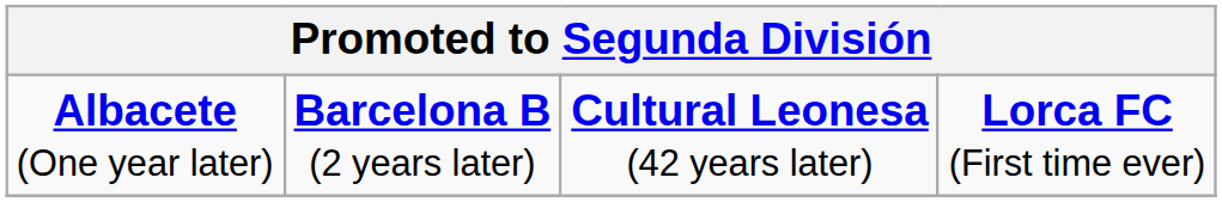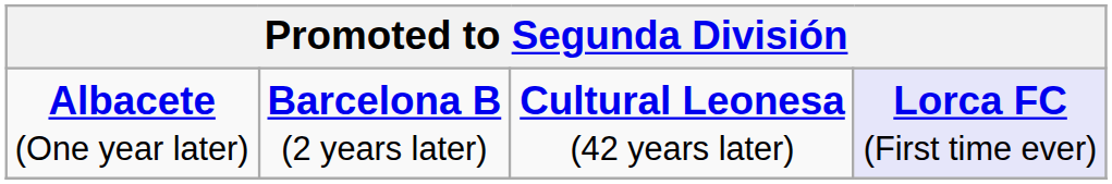Albacete (One year later) | column 4: no background -> lavender background
